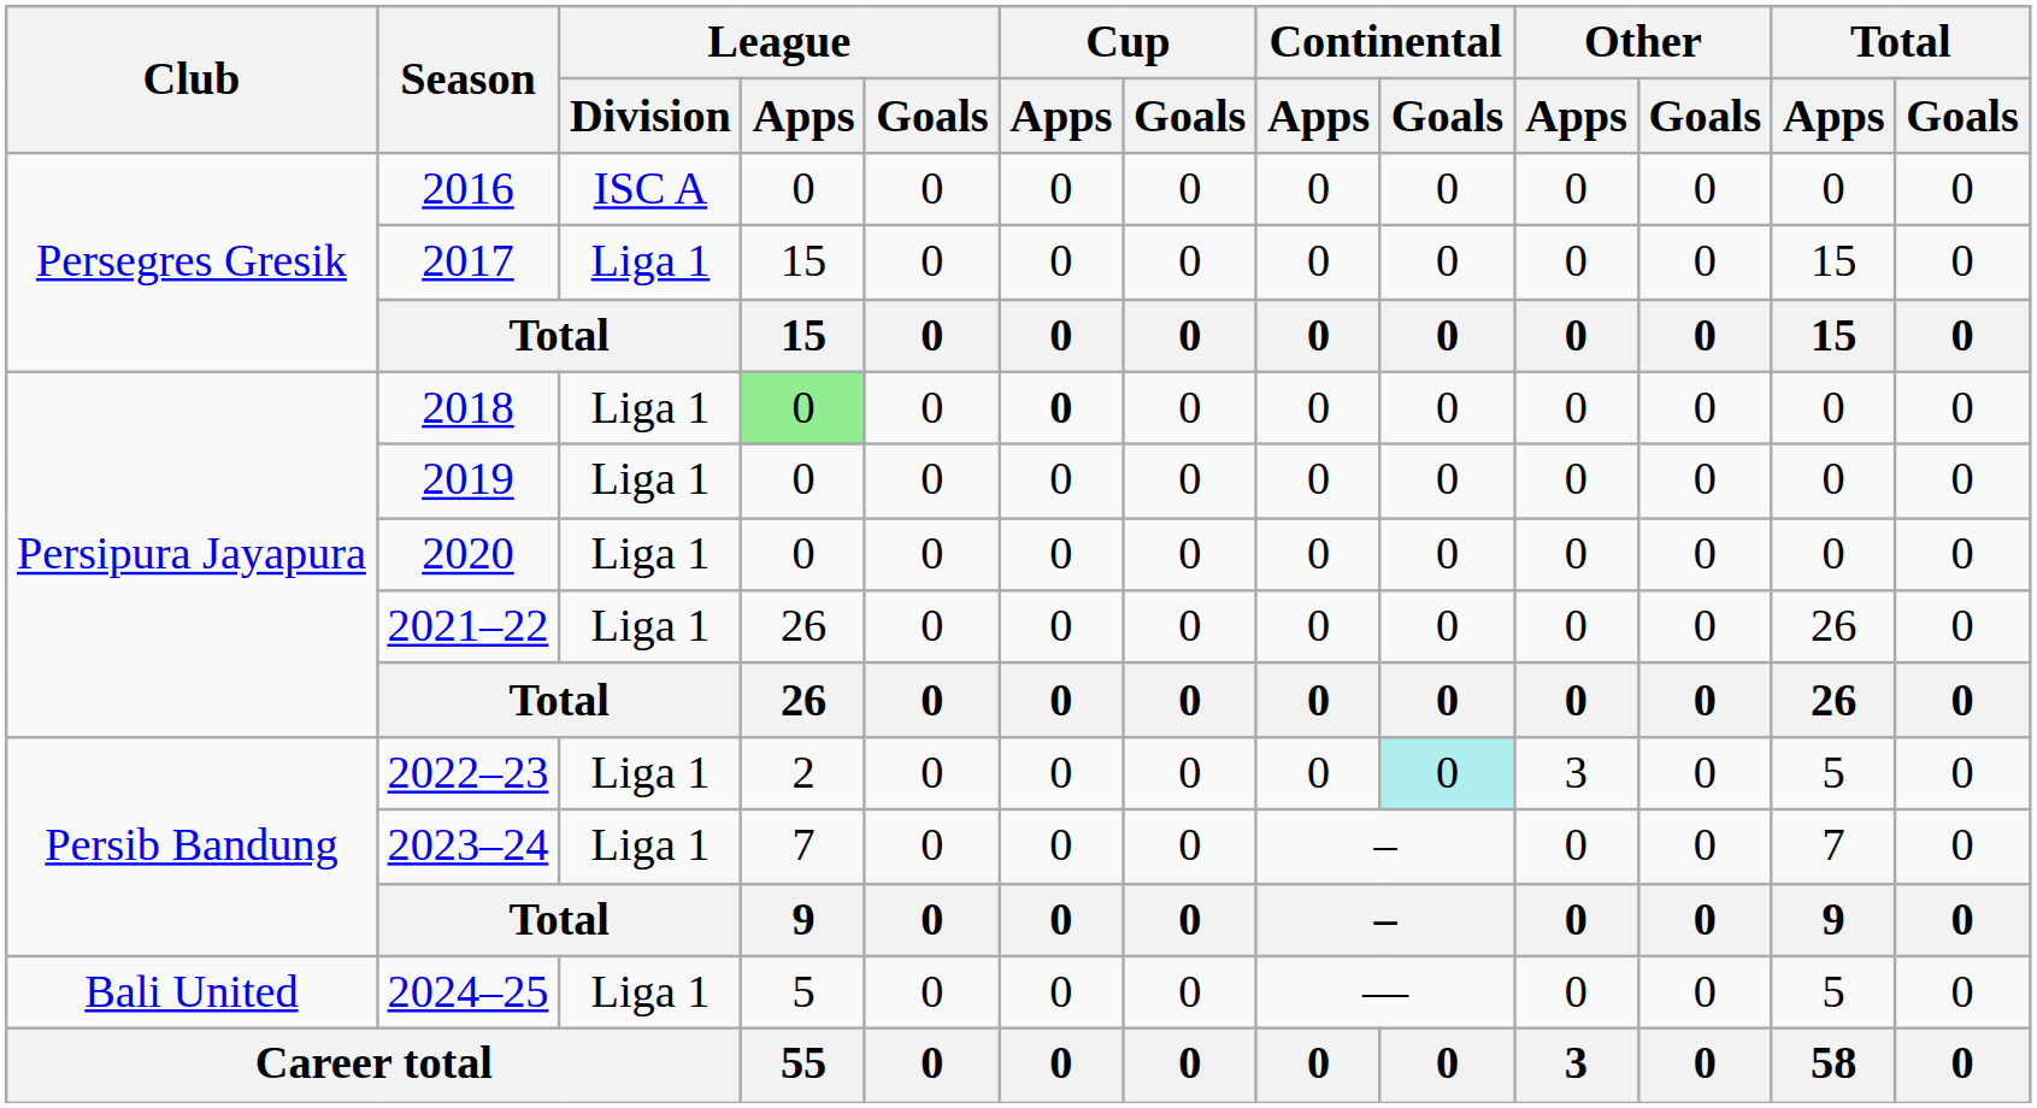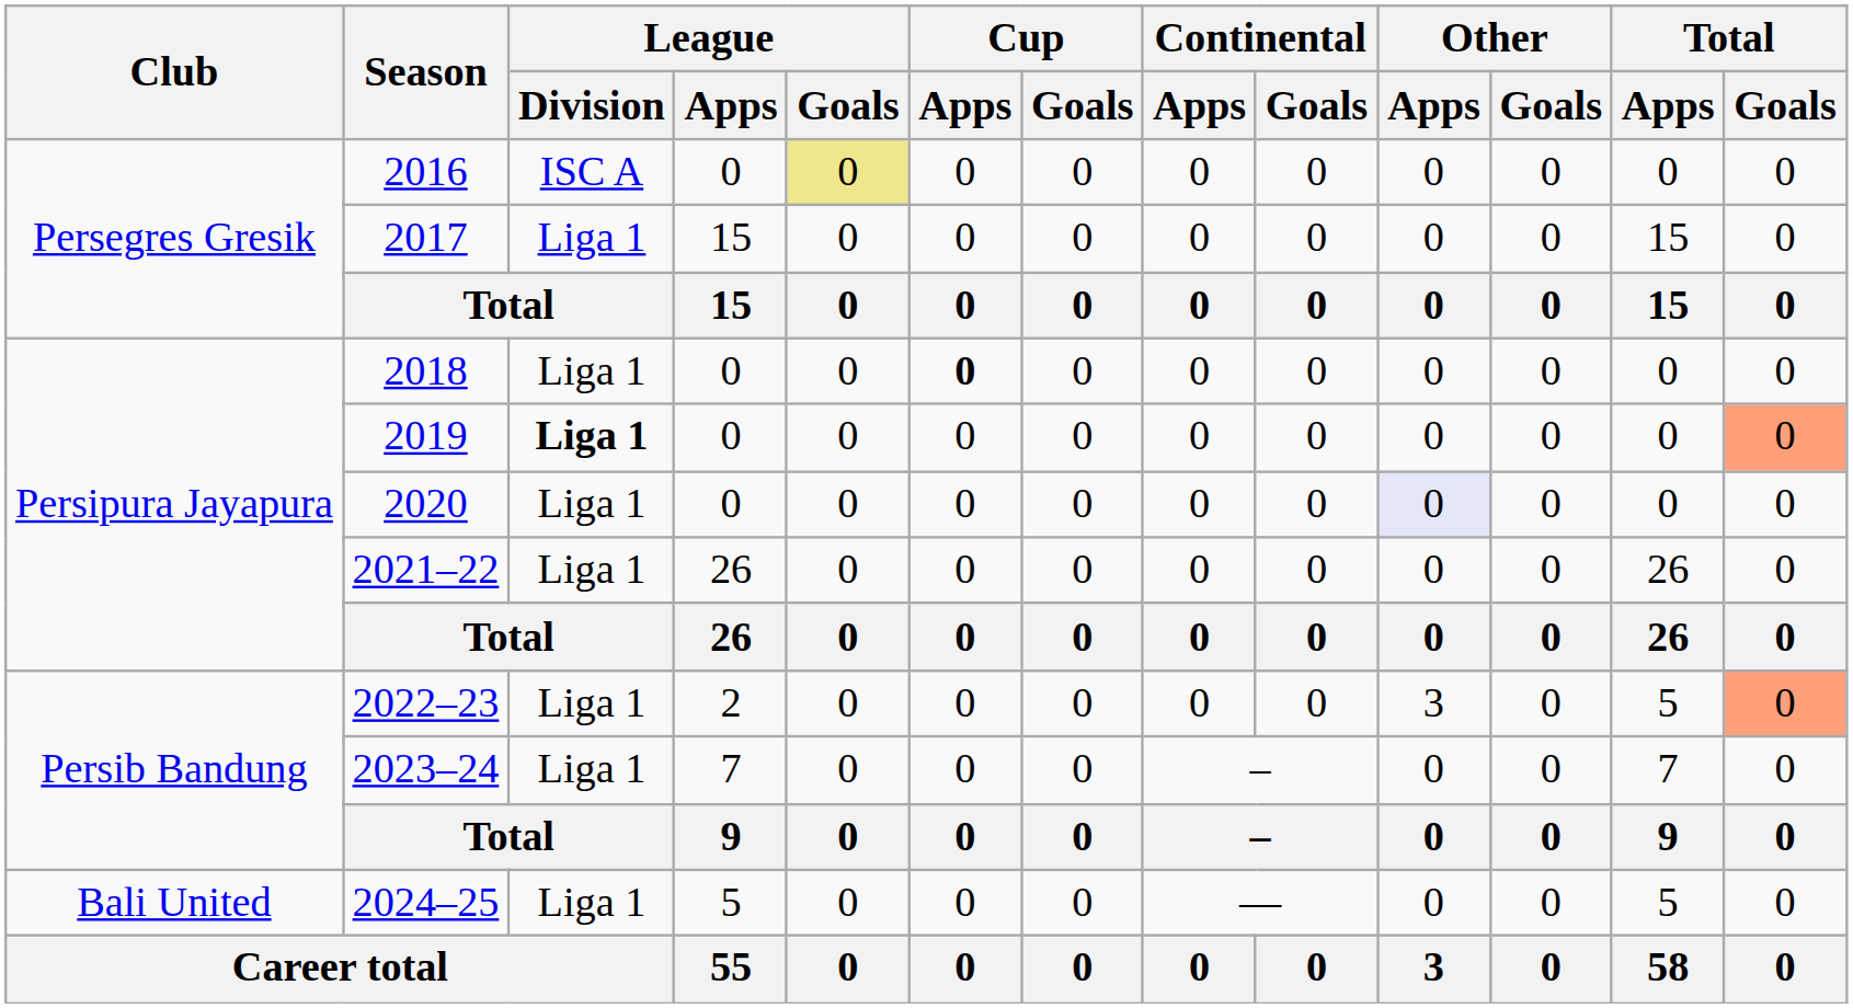2016 | League / Goals: no background -> khaki background
2018 | League / Apps: lightgreen background -> no background
2019 | League / Division: normal -> bold
2019 | Total / Goals: no background -> lightsalmon background
2020 | Other / Apps: no background -> lavender background
2022–23 | Continental / Goals: paleturquoise background -> no background
2022–23 | Total / Goals: no background -> lightsalmon background
